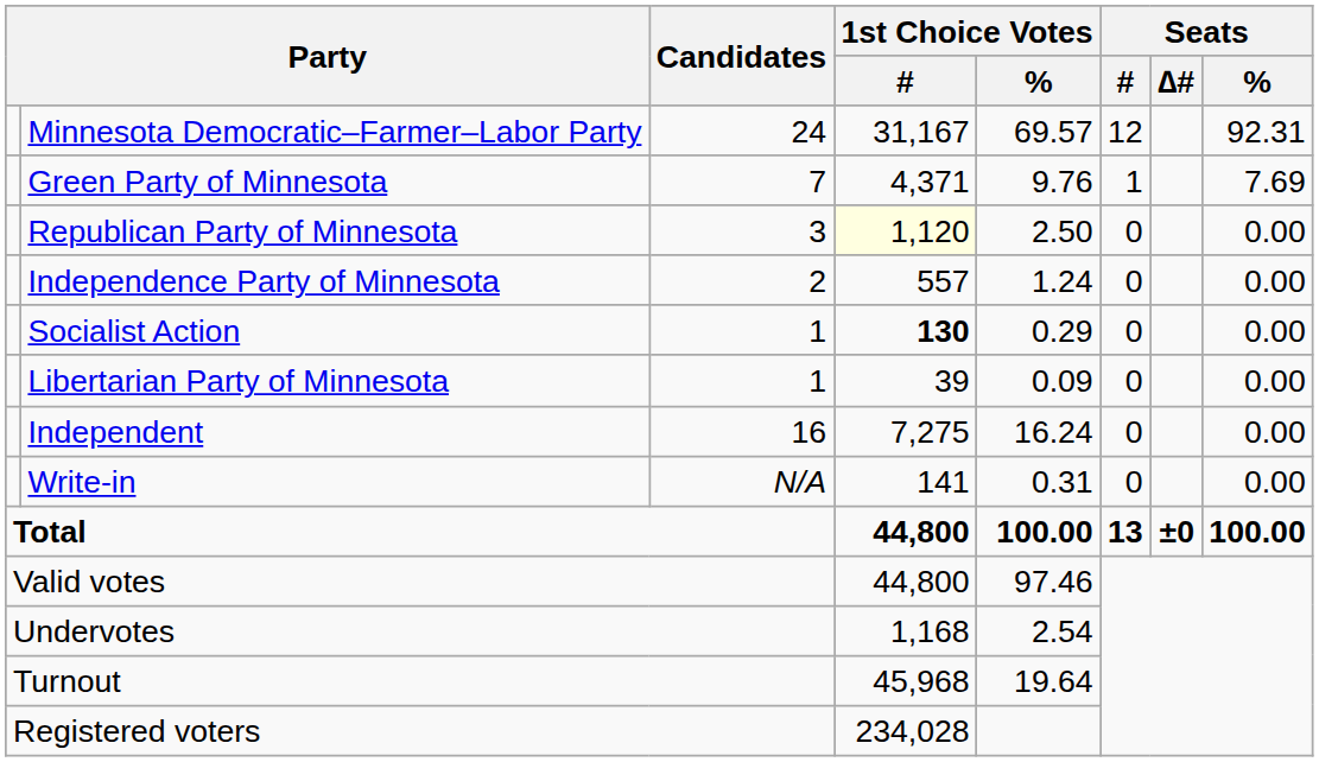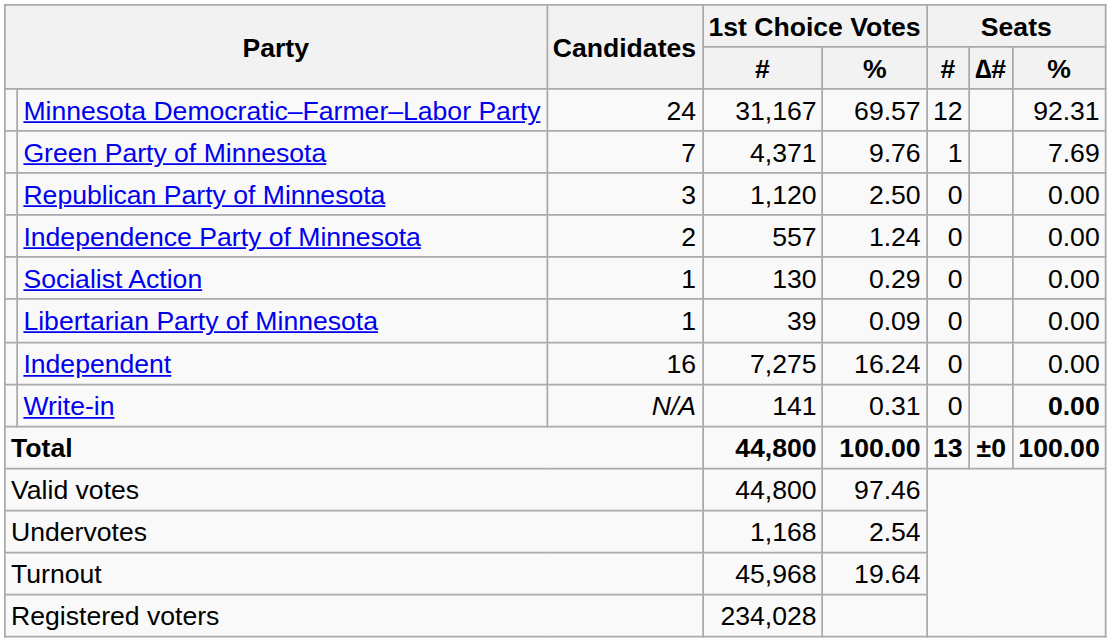Republican Party of Minnesota | 1st Choice Votes / #: lightyellow background -> no background
Socialist Action | 1st Choice Votes / #: bold -> normal
Write-in | Seats / %: normal -> bold
